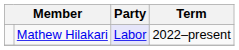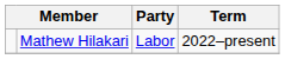Mathew Hilakari | Party: lavender background -> no background
